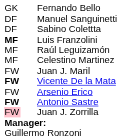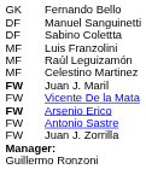Luis Franzolini | column 1: bold -> normal
Juan J. Maril | column 1: normal -> bold
Vicente De la Mata | column 1: bold -> normal
Arsenio Erico | column 1: normal -> bold
Antonio Sastre | column 1: bold -> normal
Juan J. Zorrilla | column 1: pink background -> no background
